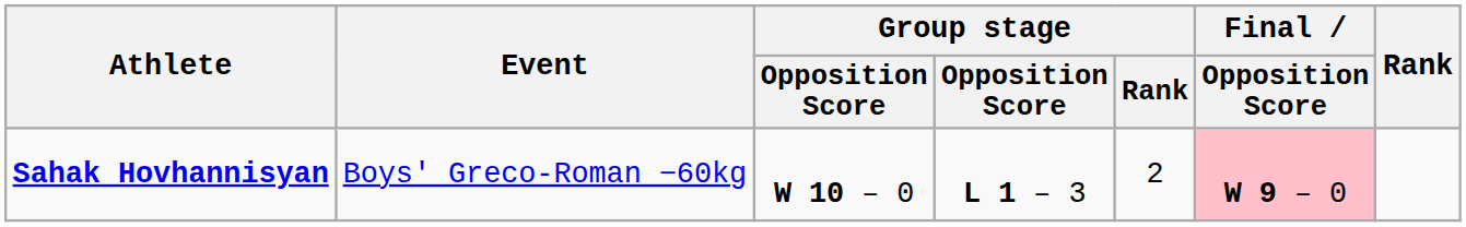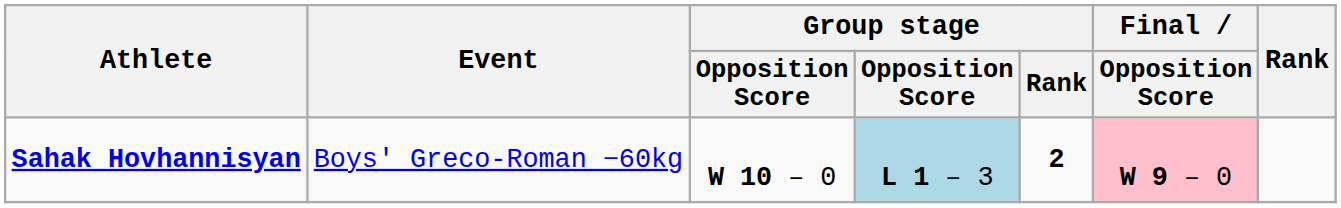Sahak Hovhannisyan | column 4: no background -> lightblue background
Sahak Hovhannisyan | Group stage / Rank: normal -> bold
